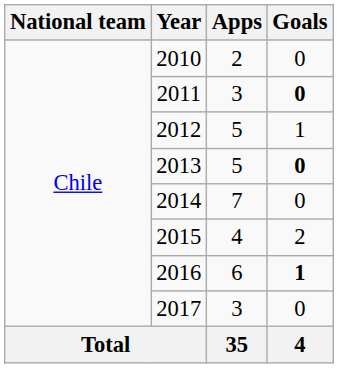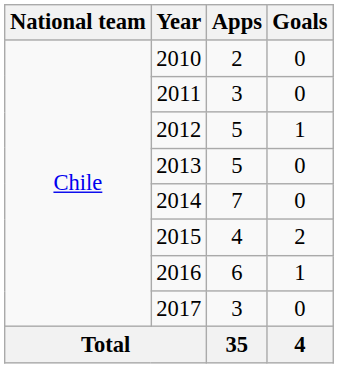2011 | Goals: bold -> normal
2013 | Goals: bold -> normal
2016 | Goals: bold -> normal
